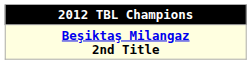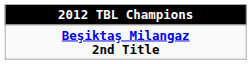row 2 | column 1: lightyellow background -> no background
